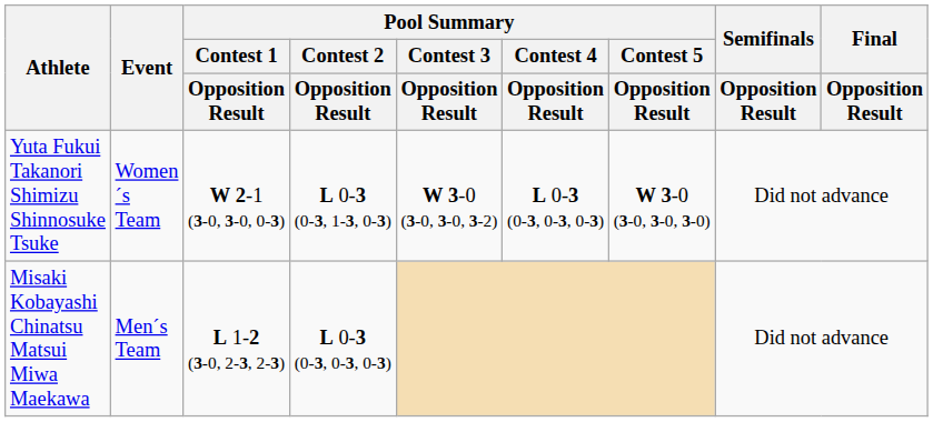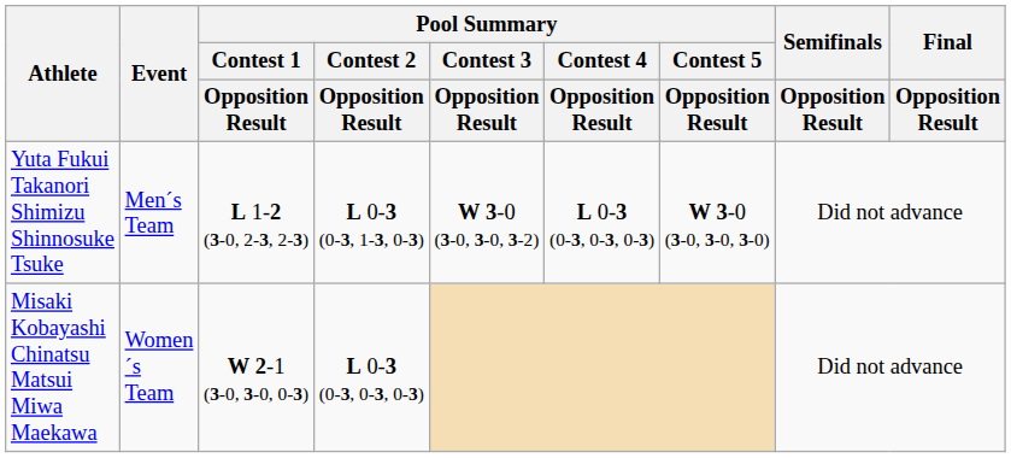Yuta Fukui Takanori Shimizu Shinnosuke Tsuke | Event: Women´s Team -> Men´s Team
Yuta Fukui Takanori Shimizu Shinnosuke Tsuke | Pool Summary / Contest 1 / Opposition Result: W 2-1 (3-0, 3-0, 0-3) -> L 1-2 (3-0, 2-3, 2-3)
Misaki Kobayashi Chinatsu Matsui Miwa Maekawa | Event: Men´s Team -> Women´s Team
Misaki Kobayashi Chinatsu Matsui Miwa Maekawa | Pool Summary / Contest 1 / Opposition Result: L 1-2 (3-0, 2-3, 2-3) -> W 2-1 (3-0, 3-0, 0-3)
